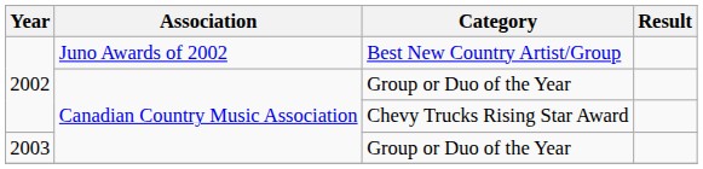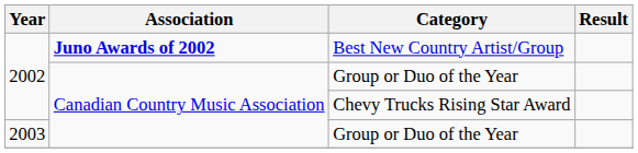Best New Country Artist/Group | Association: normal -> bold
